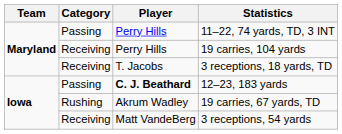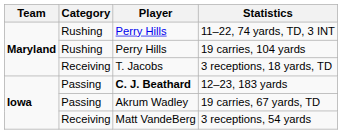11–22, 74 yards, TD, 3 INT | Category: Passing -> Rushing
19 carries, 104 yards | Category: Receiving -> Rushing
19 carries, 67 yards, TD | Category: Rushing -> Passing
